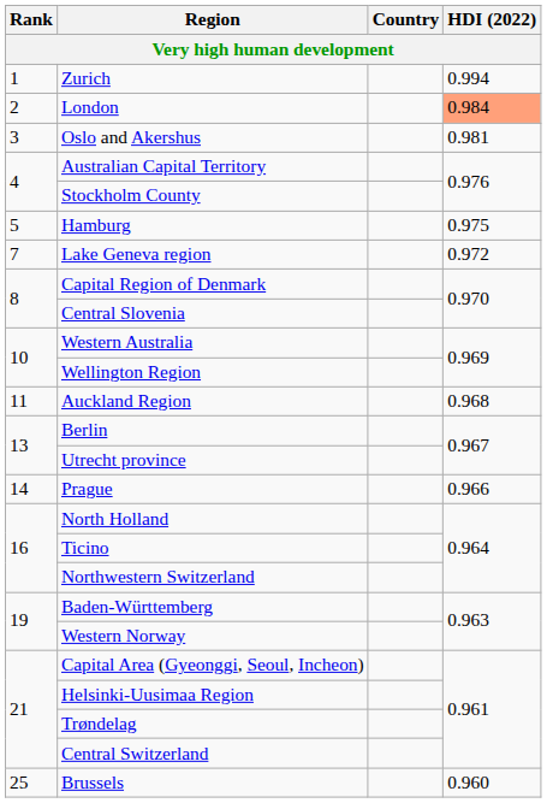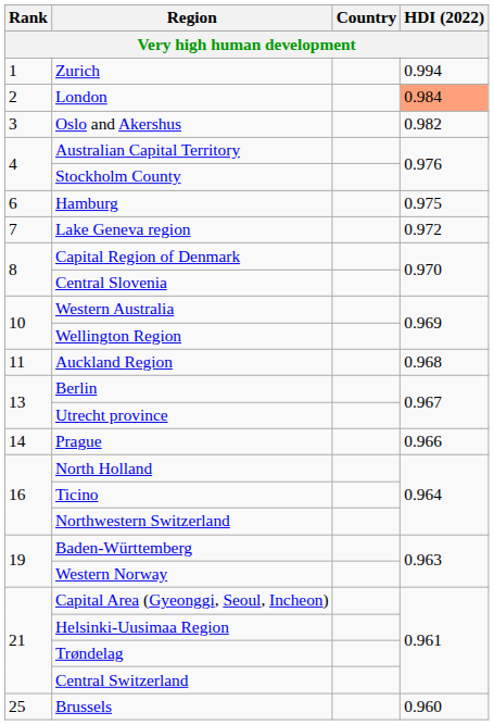Oslo and Akershus | HDI (2022): 0.981 -> 0.982
Hamburg | Rank: 5 -> 6
